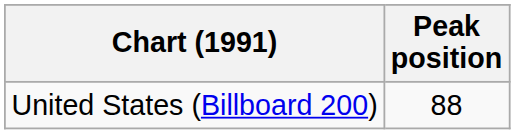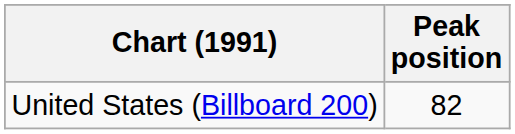United States (Billboard 200) | Peak position: 88 -> 82
